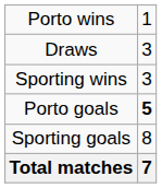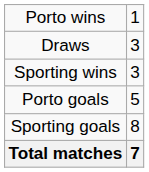Porto goals | column 2: bold -> normal
